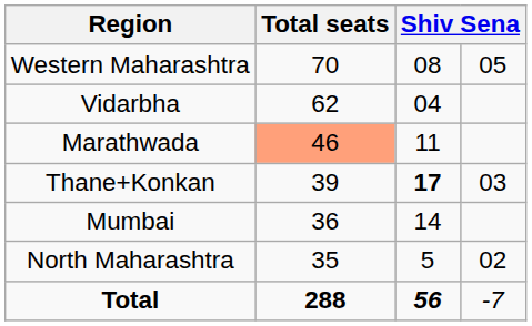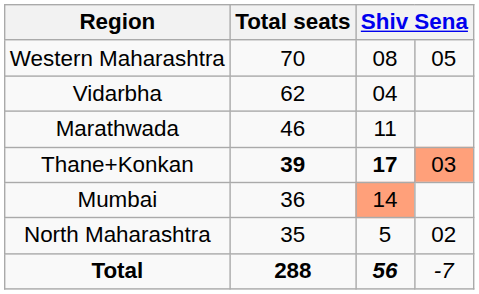Marathwada | Total seats: lightsalmon background -> no background
Thane+Konkan | Total seats: normal -> bold
Thane+Konkan | column 4: no background -> lightsalmon background
Mumbai | column 3: no background -> lightsalmon background
